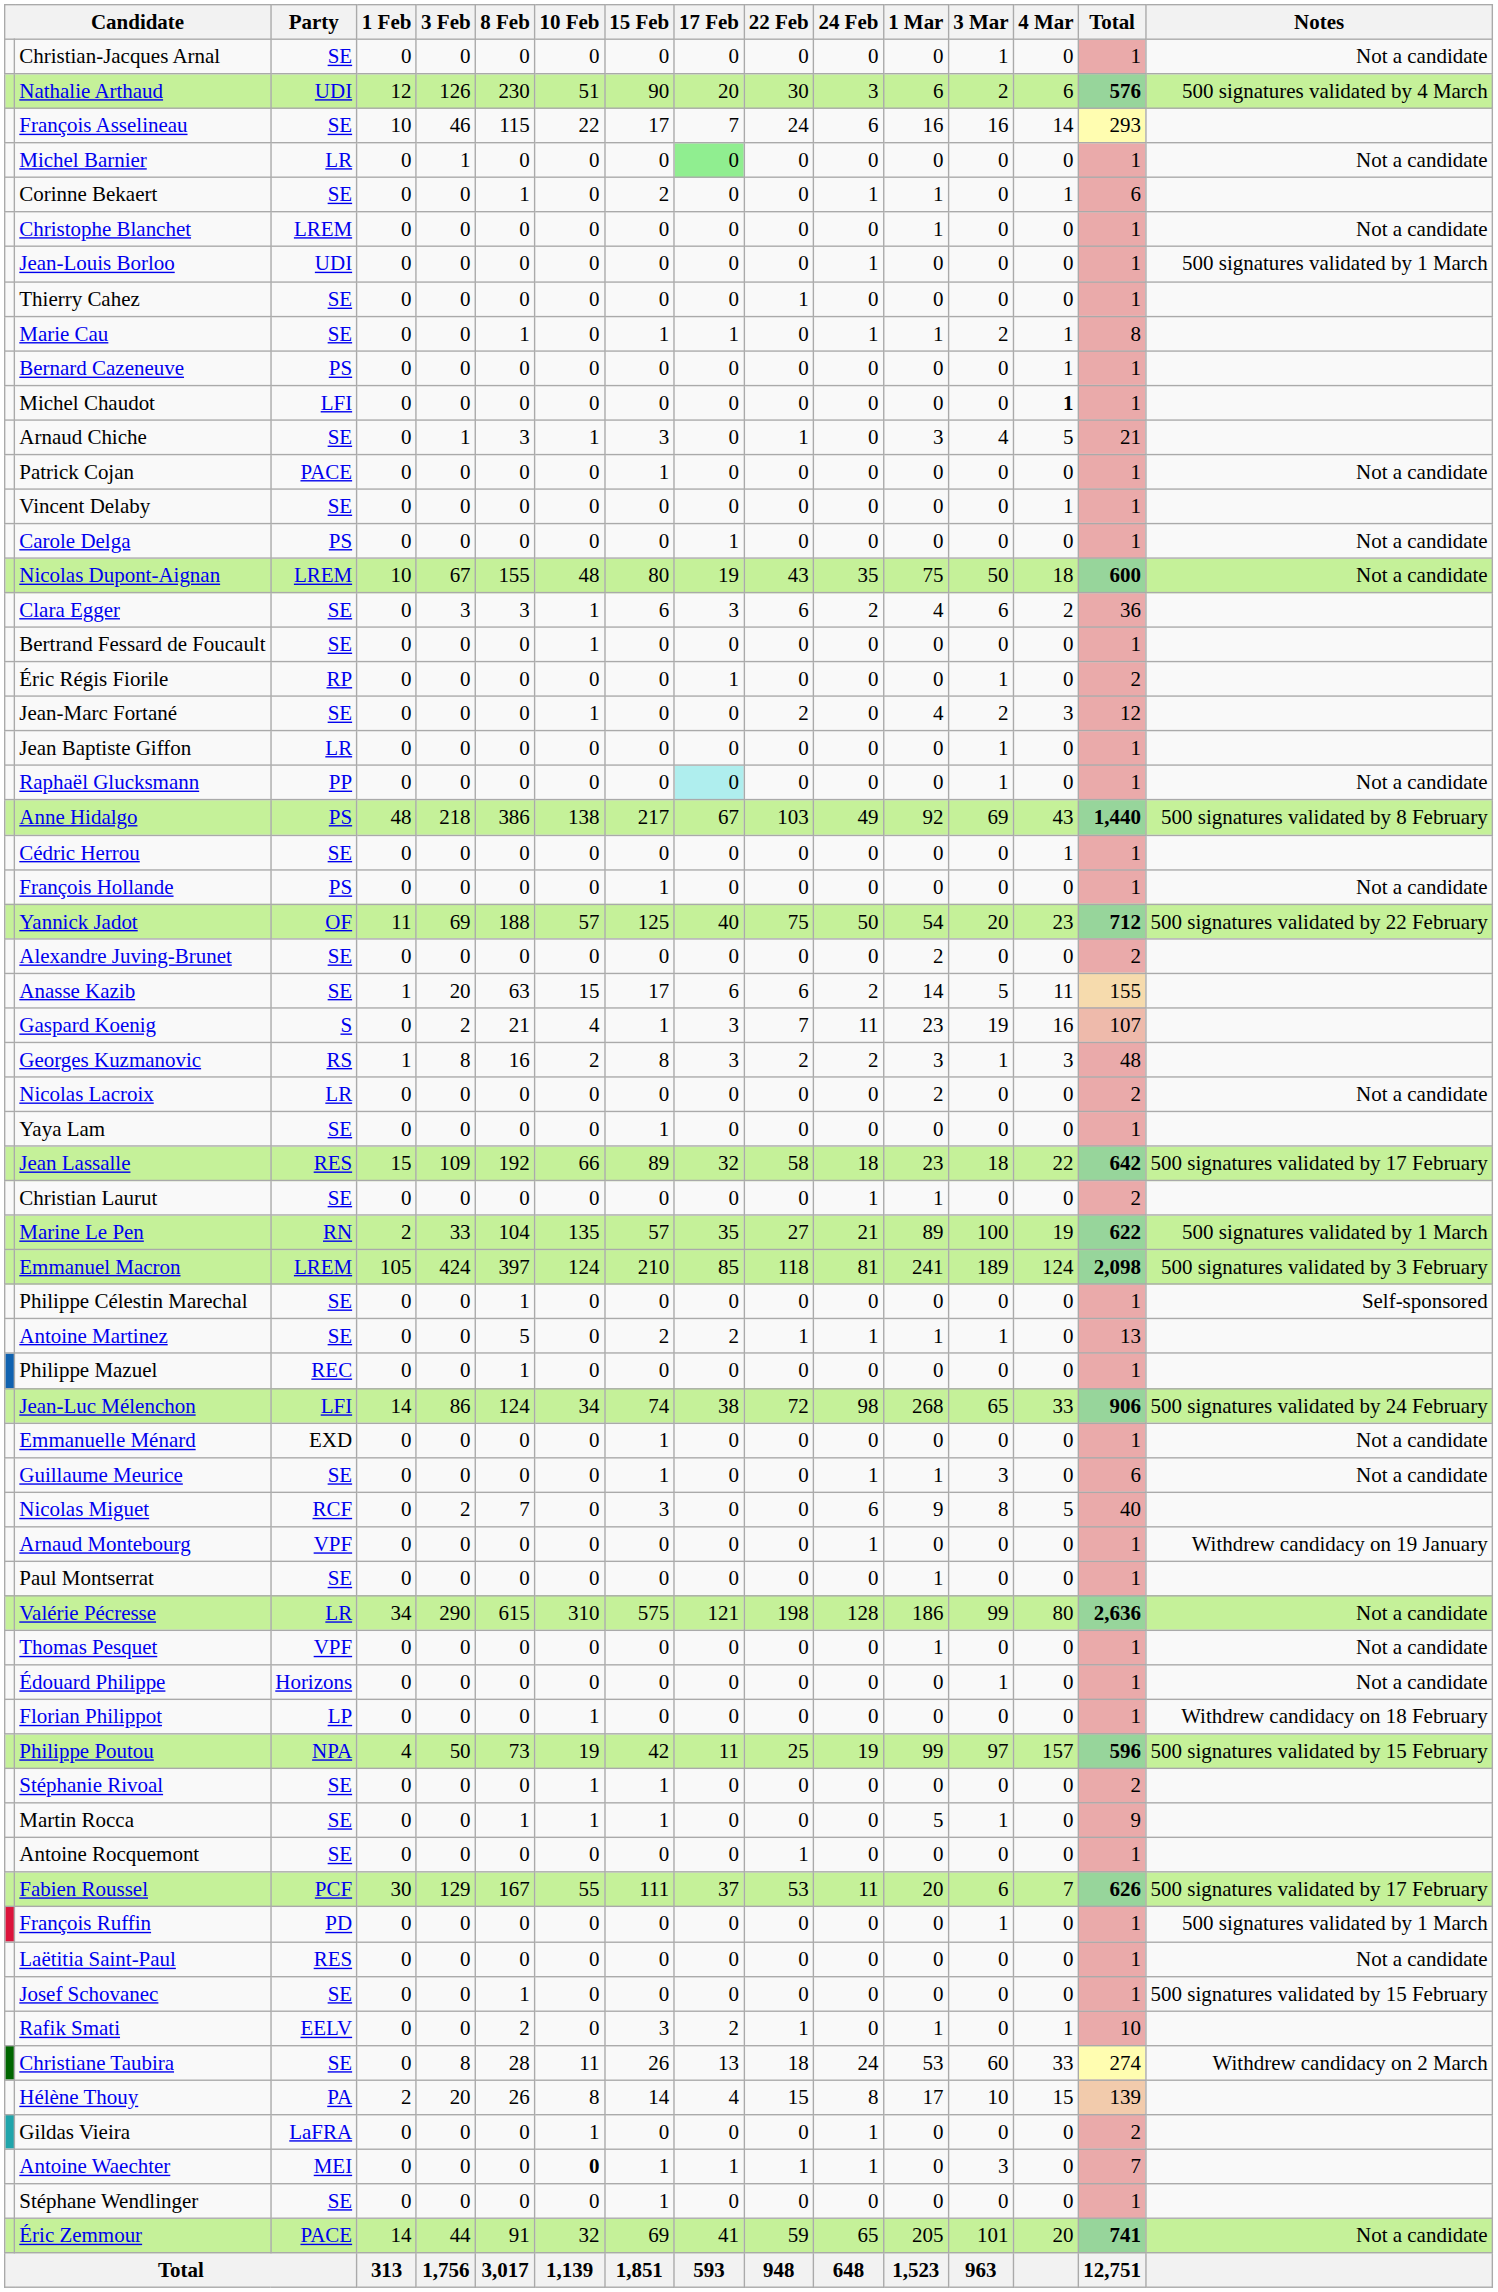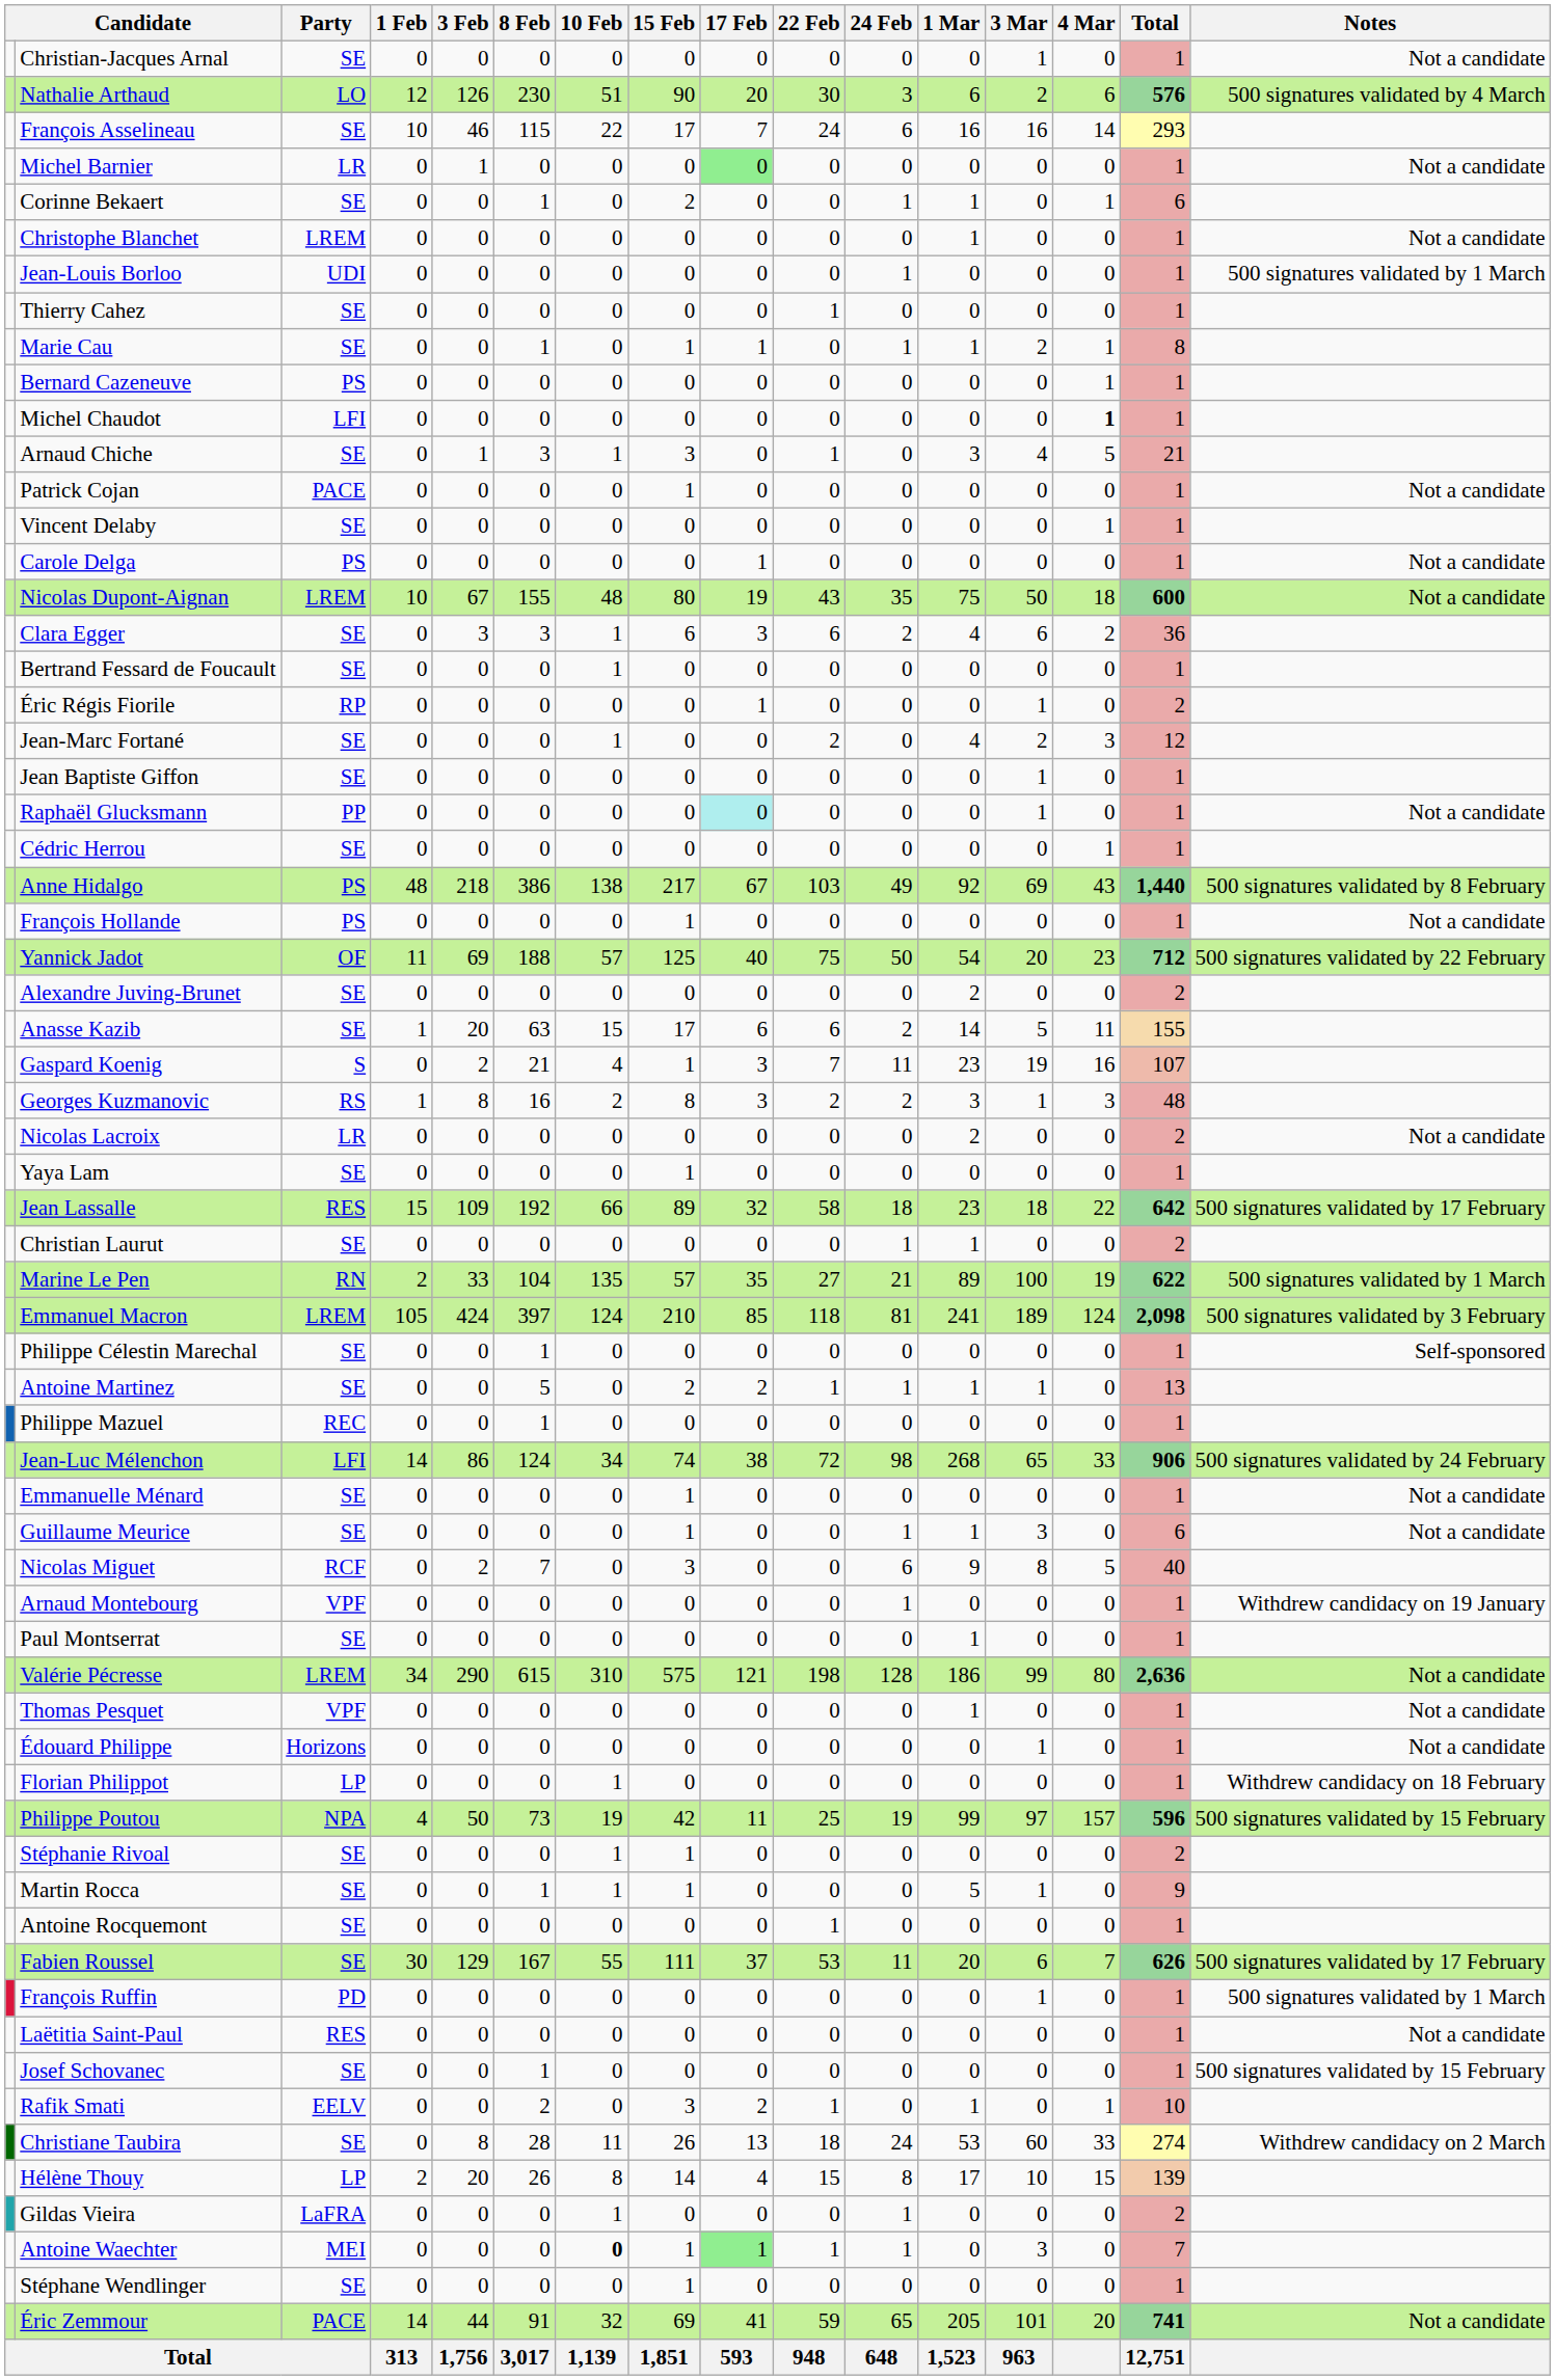Nathalie Arthaud | Party: UDI -> LO
Jean Baptiste Giffon | Party: LR -> SE
rows swapped: Cédric Herrou <-> Anne Hidalgo
Emmanuelle Ménard | Party: EXD -> SE
Valérie Pécresse | Party: LR -> LREM
Fabien Roussel | Party: PCF -> SE
Hélène Thouy | Party: PA -> LP
Antoine Waechter | 17 Feb: no background -> lightgreen background
